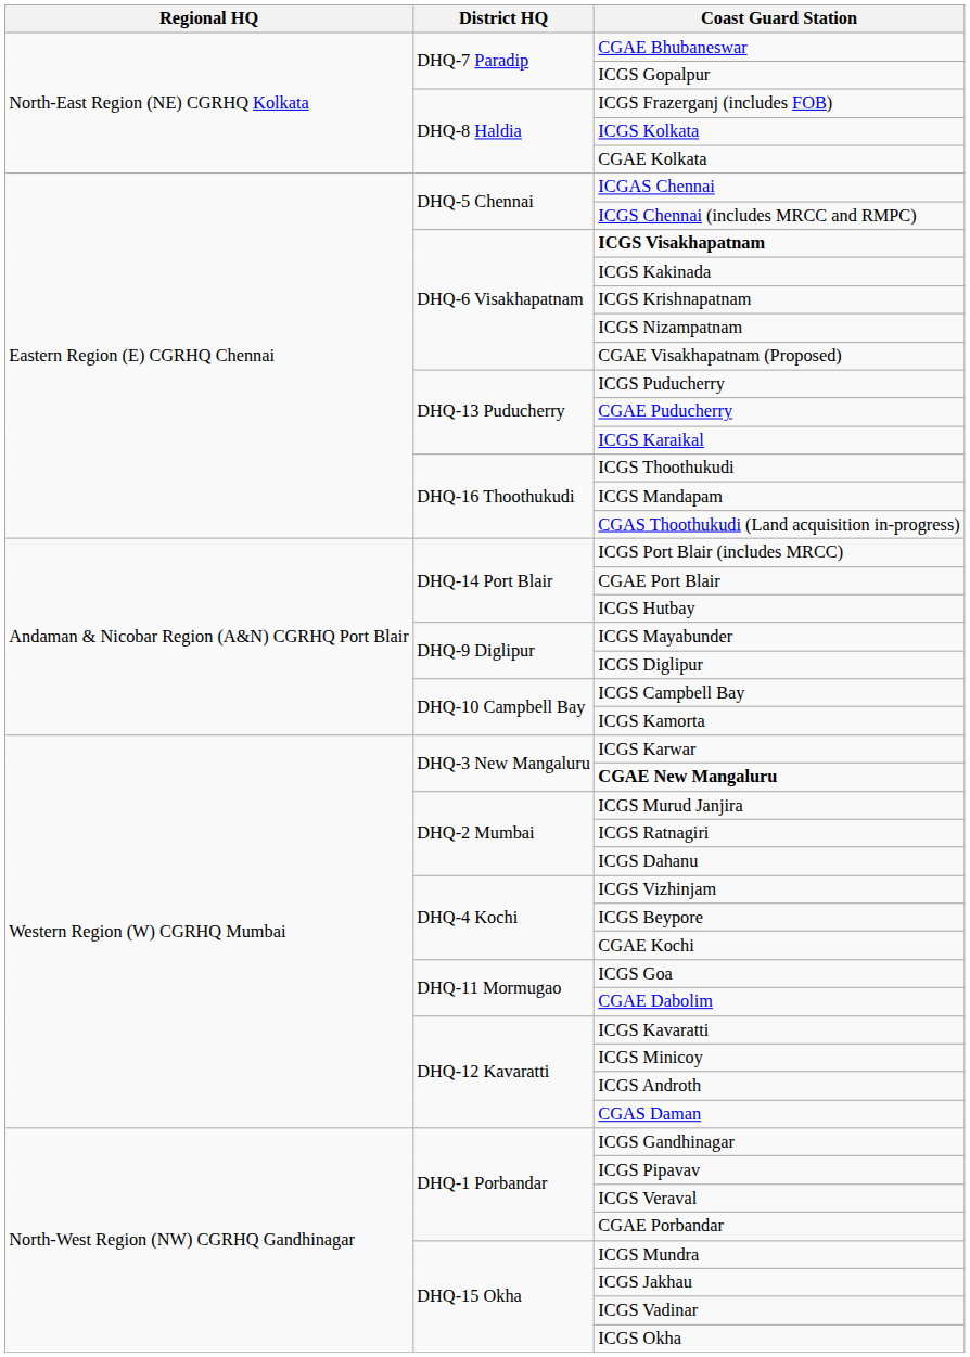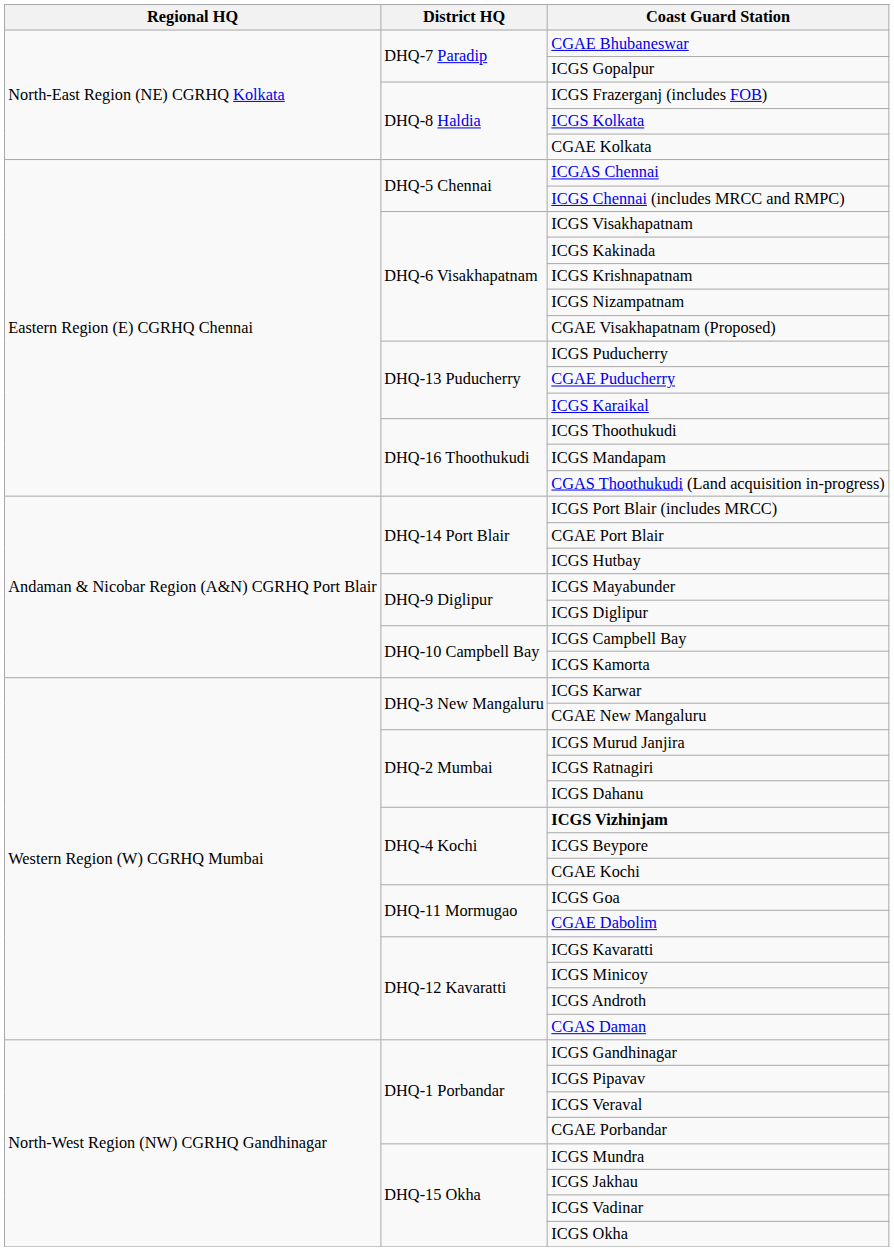ICGS Visakhapatnam | Coast Guard Station: bold -> normal
CGAE New Mangaluru | Coast Guard Station: bold -> normal
ICGS Vizhinjam | Coast Guard Station: normal -> bold
